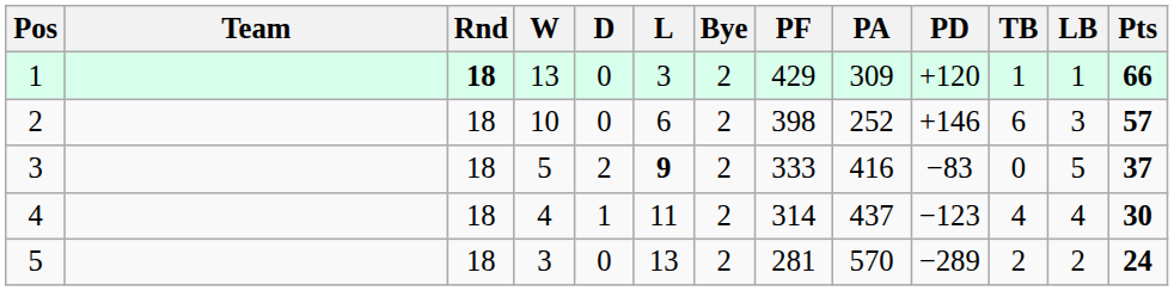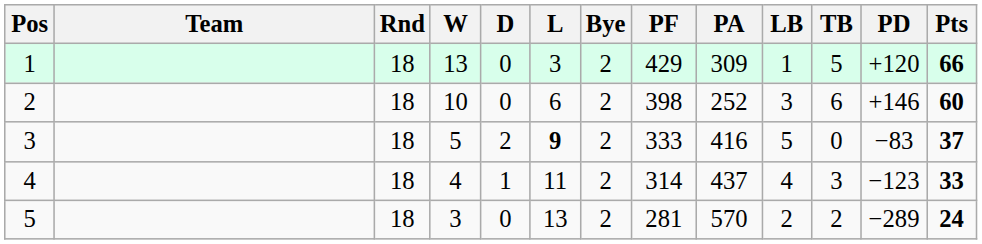columns swapped: PD <-> LB
row 2 | Rnd: bold -> normal
row 2 | TB: 1 -> 5
row 3 | Pts: 57 -> 60
row 5 | TB: 4 -> 3
row 5 | Pts: 30 -> 33
